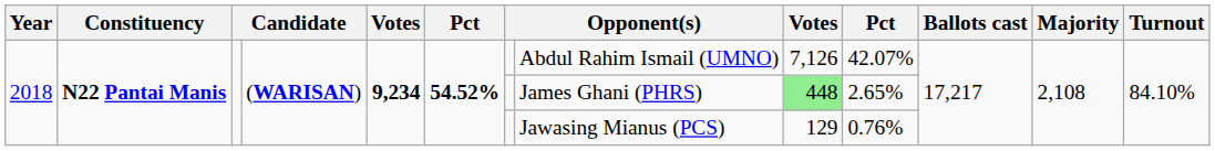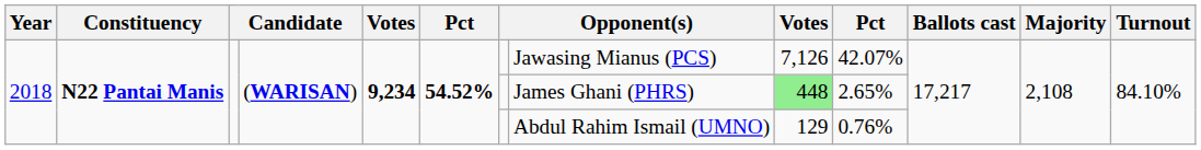row 2 | column 8: Abdul Rahim Ismail (UMNO) -> Jawasing Mianus (PCS)
row 4 | column 8: Jawasing Mianus (PCS) -> Abdul Rahim Ismail (UMNO)
